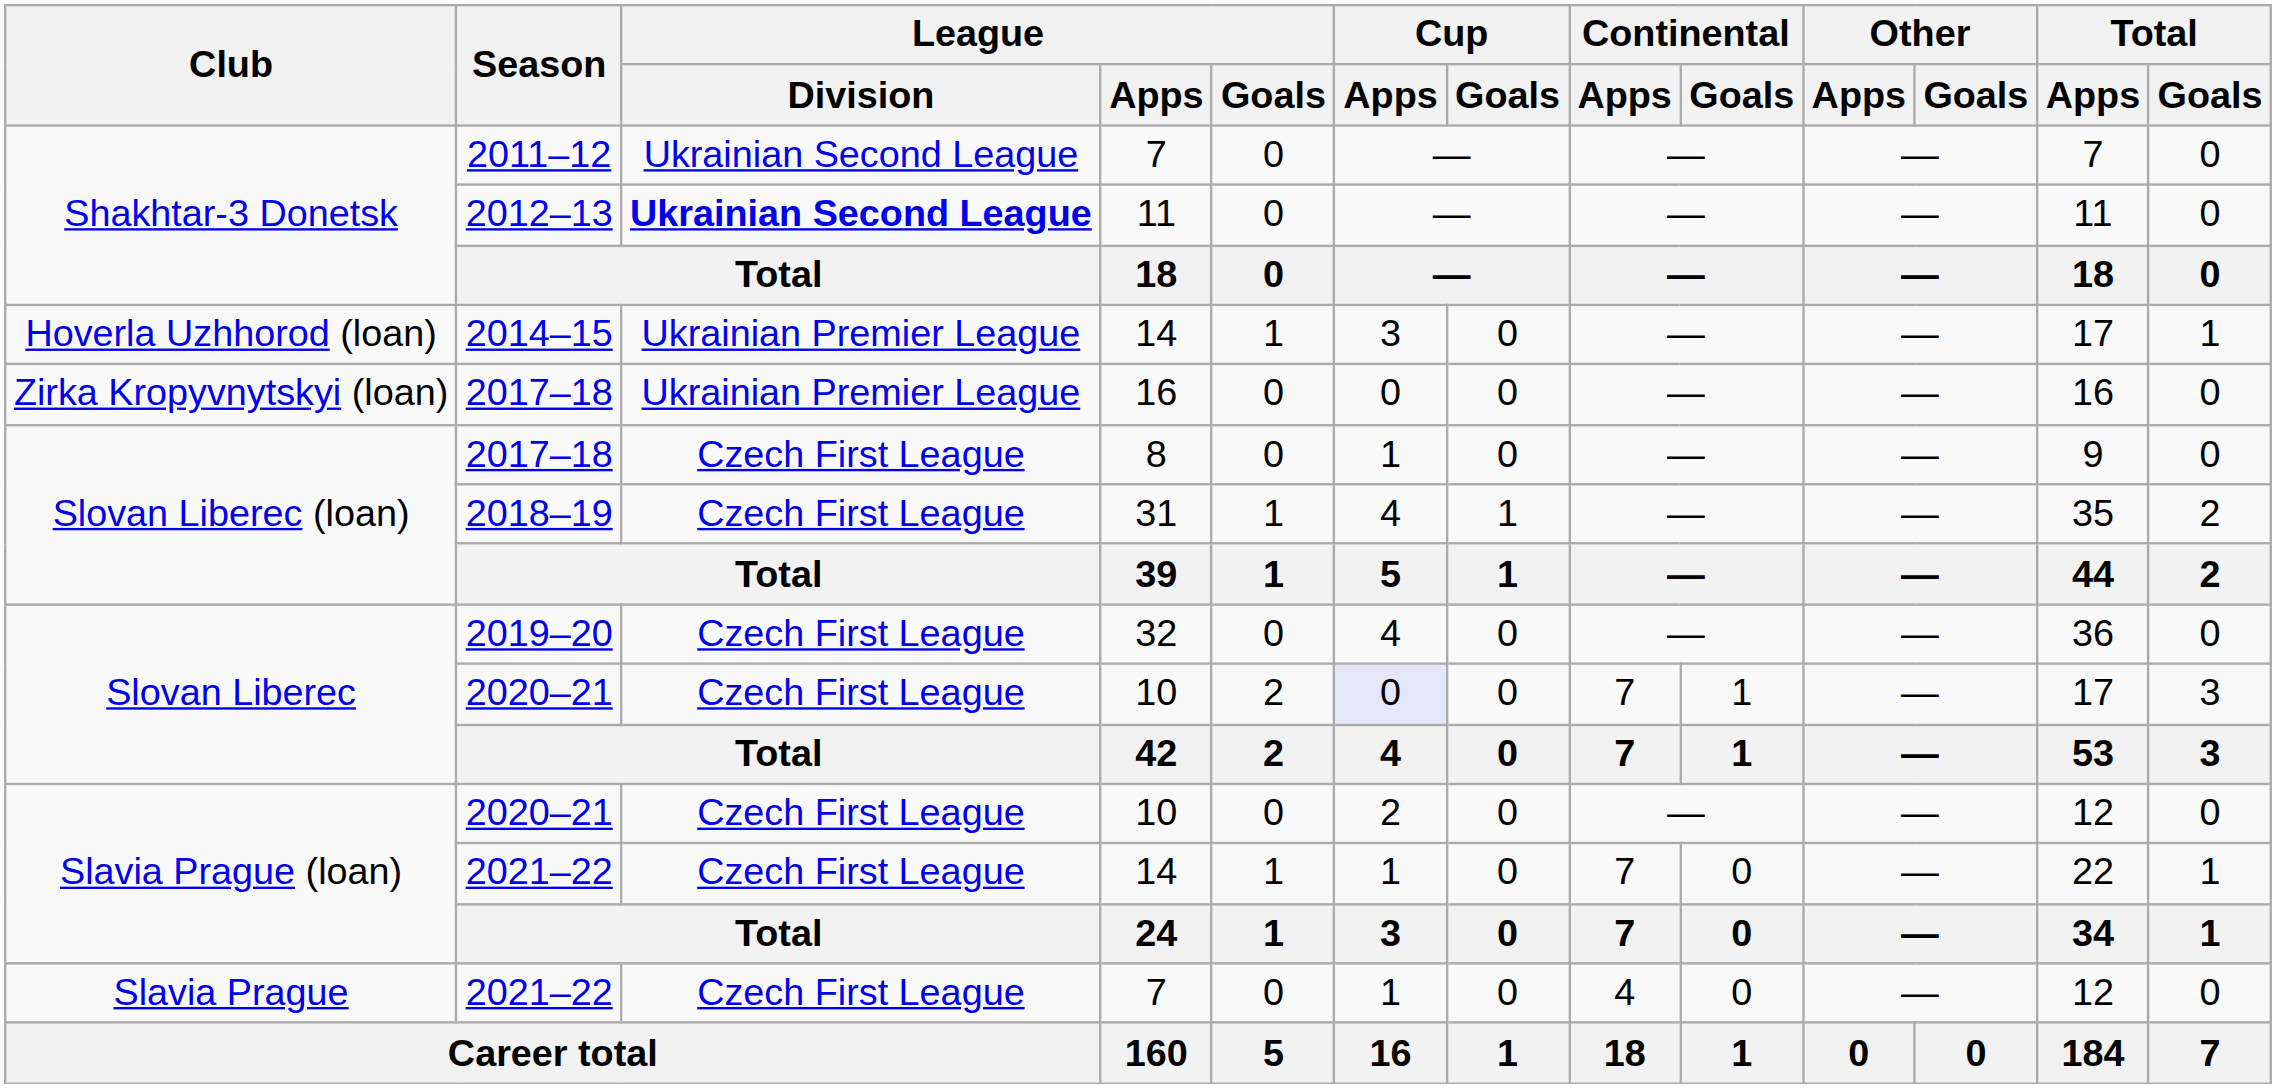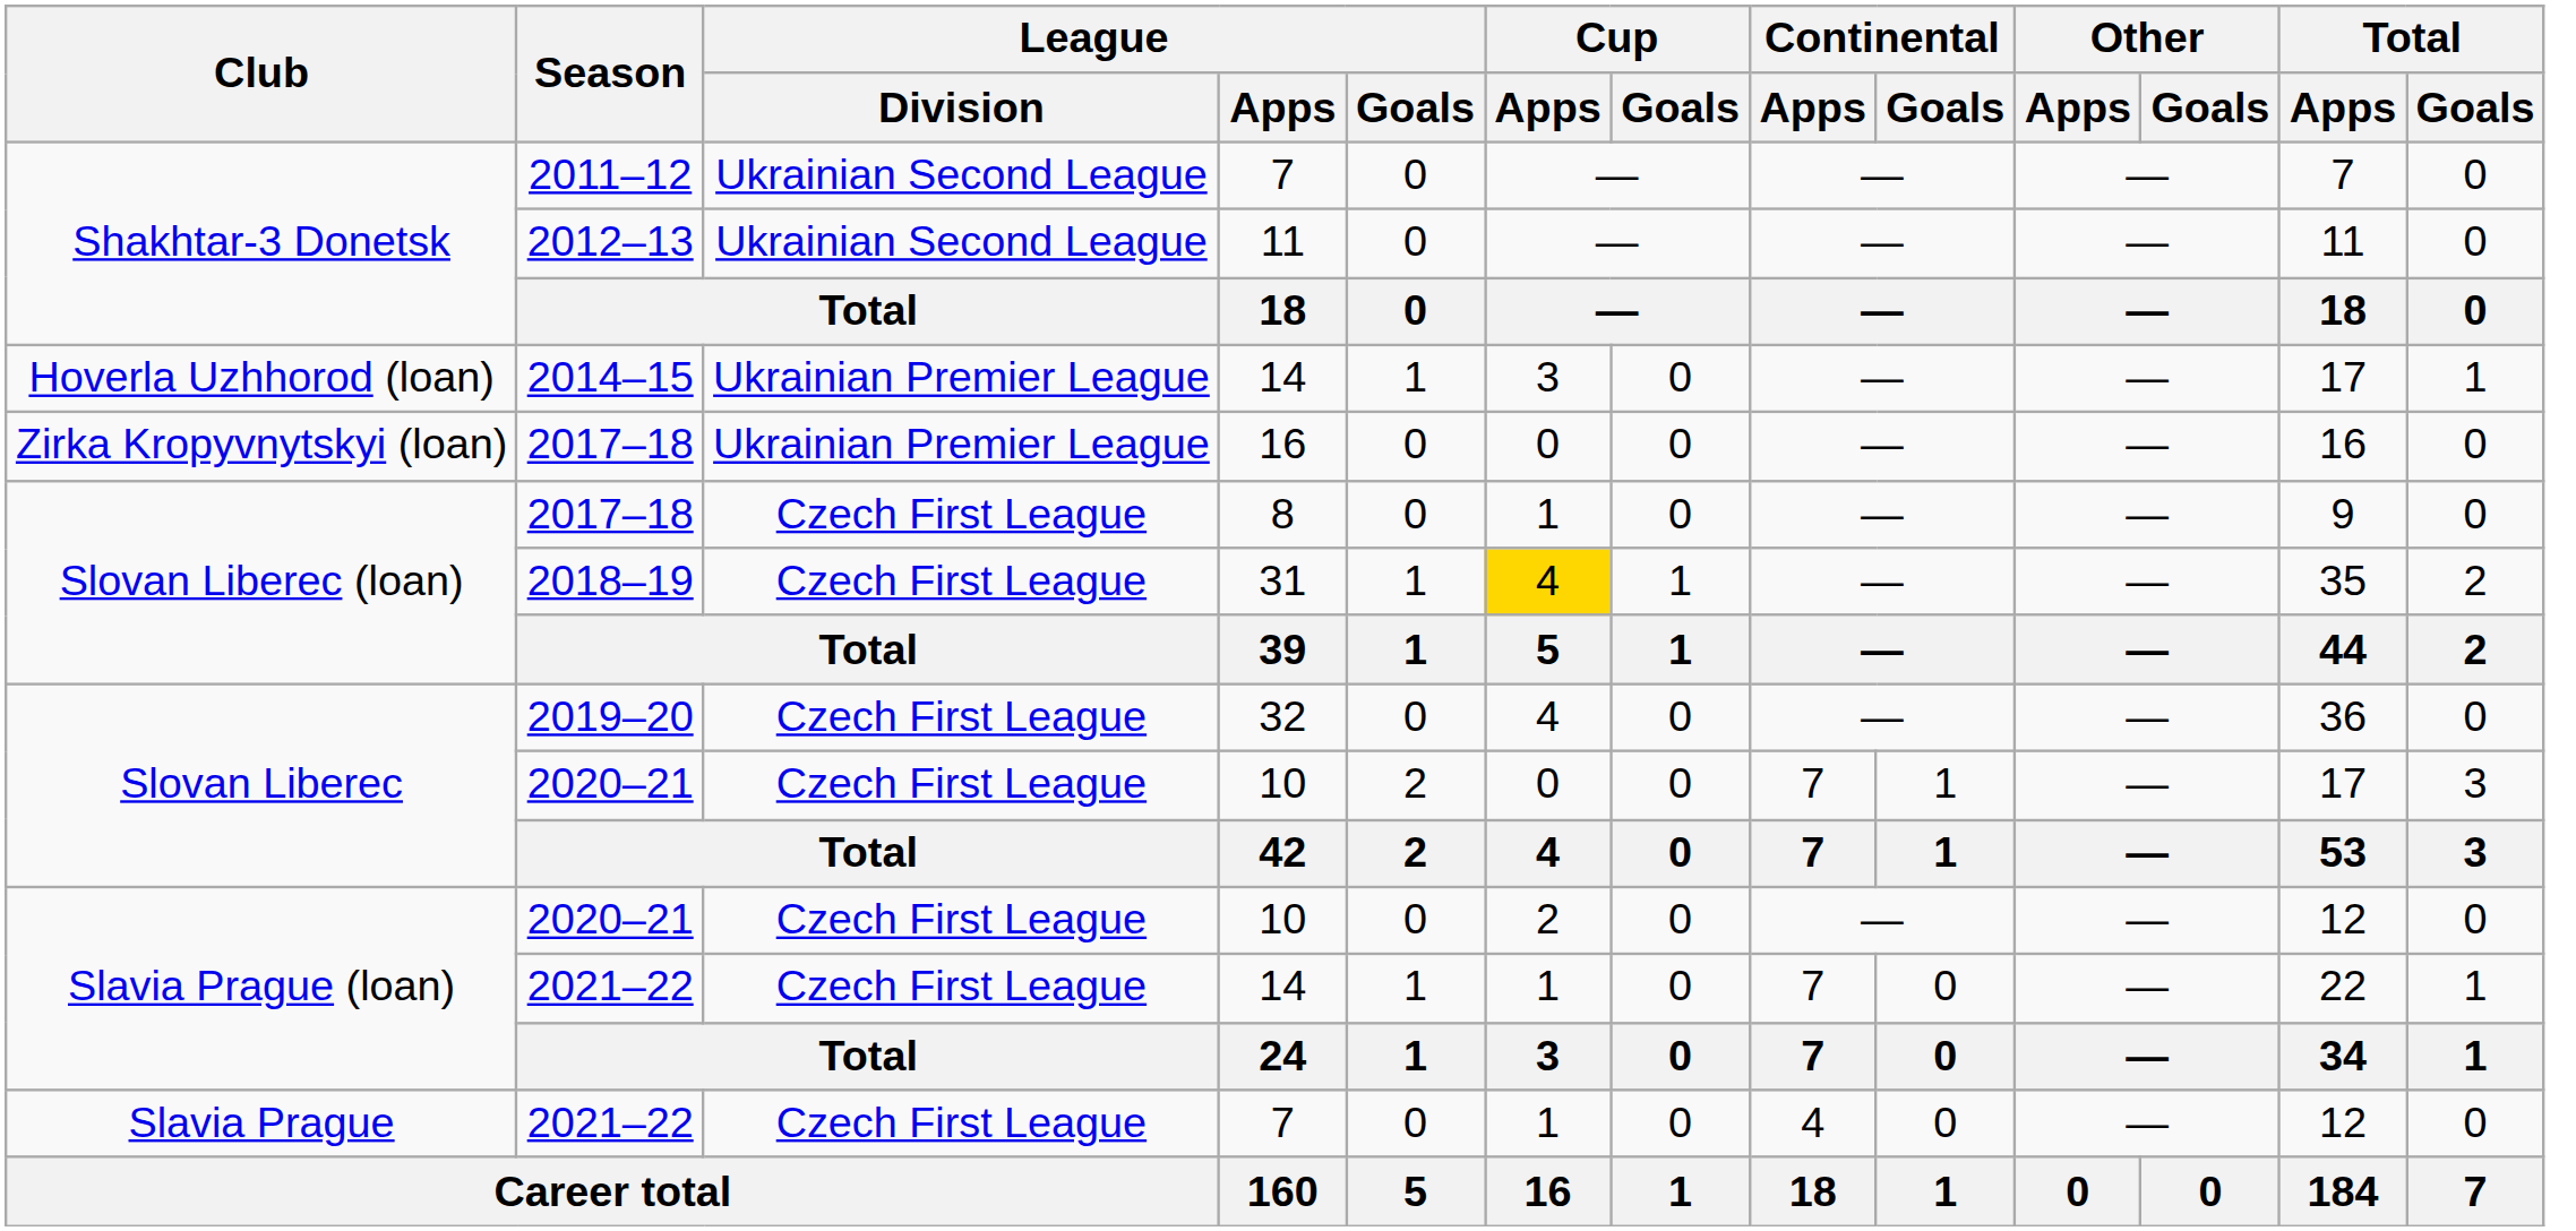2012–13 | League / Division: bold -> normal
2018–19 | Cup / Apps: no background -> gold background
Slovan Liberec / 2020–21 | Cup / Apps: lavender background -> no background
